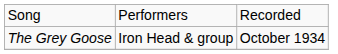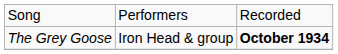The Grey Goose | column 3: normal -> bold
